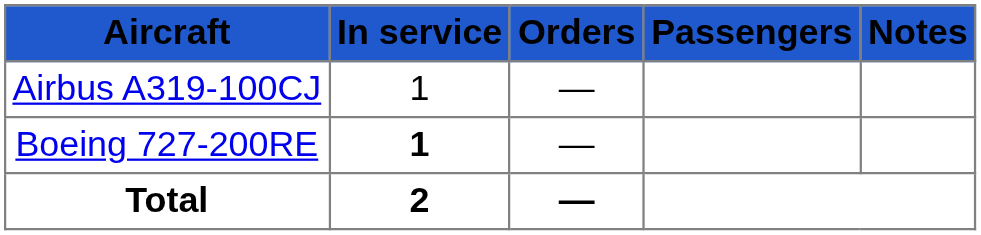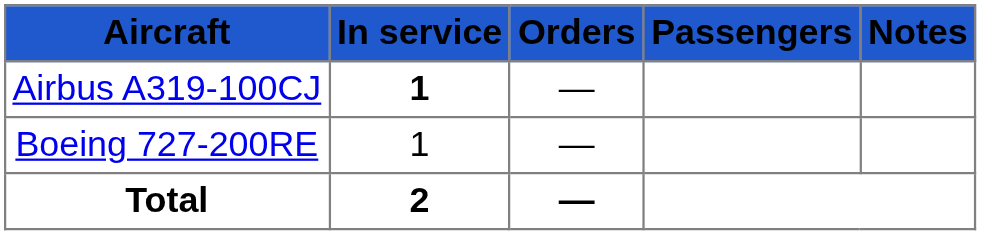Airbus A319-100CJ | In service: normal -> bold
Boeing 727-200RE | In service: bold -> normal
